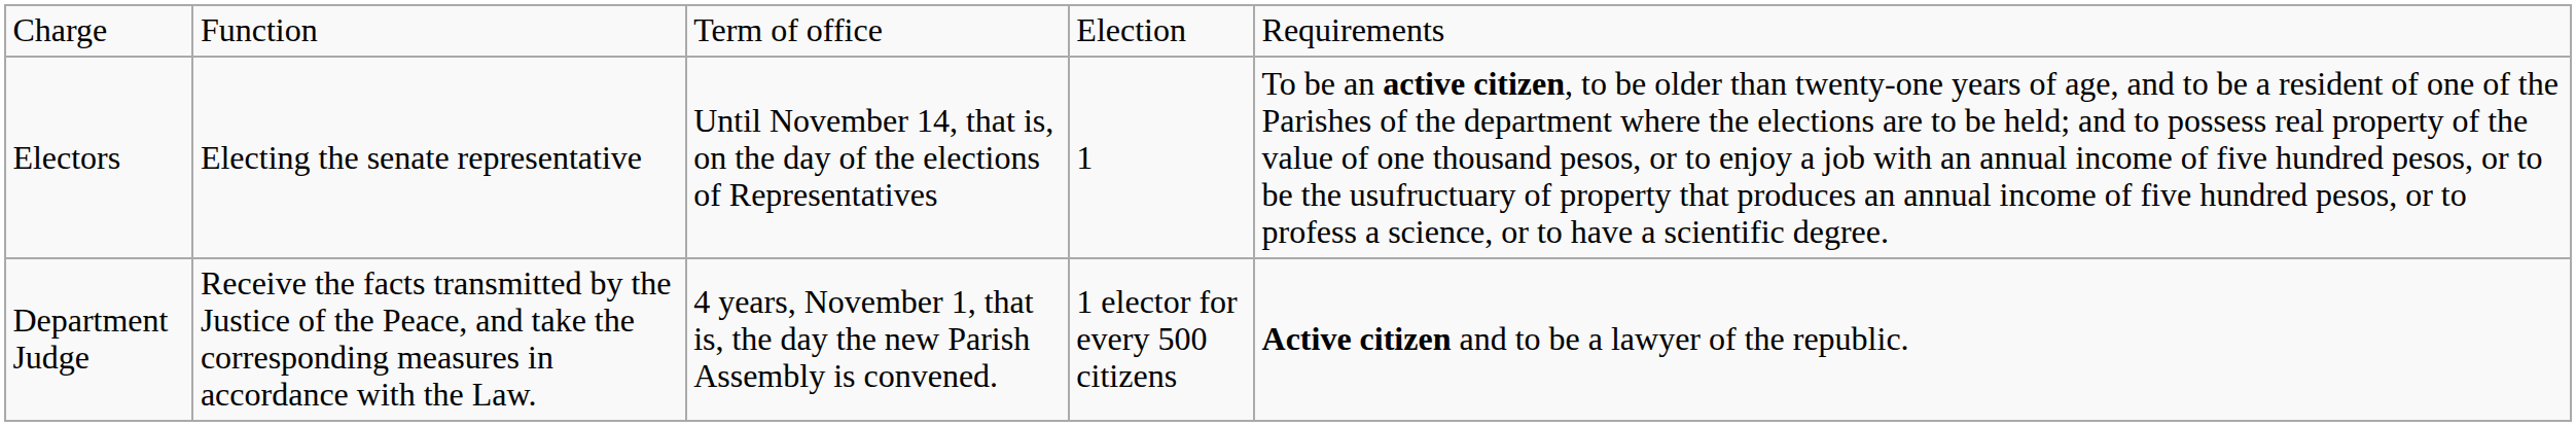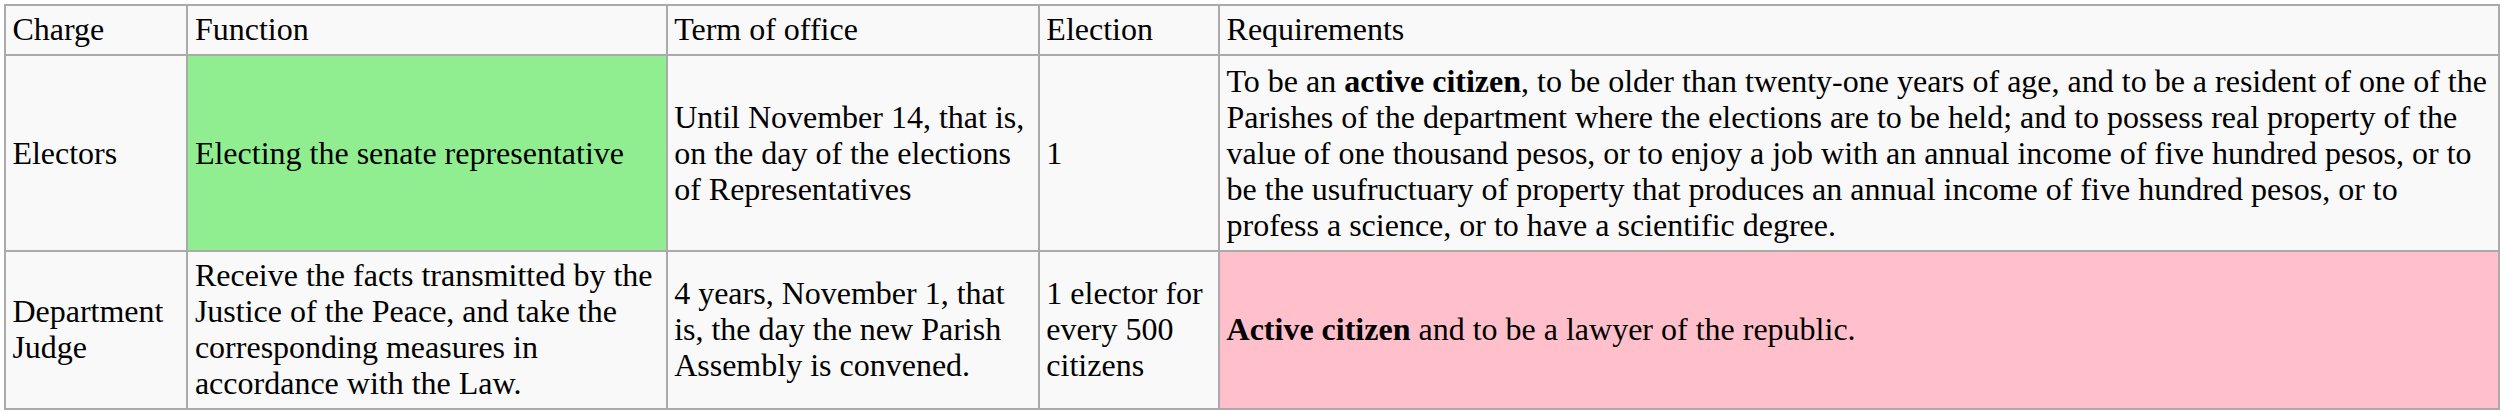Electors | column 2: no background -> lightgreen background
Department Judge | column 5: no background -> pink background
